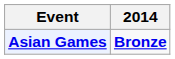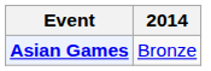Asian Games | 2014: bold -> normal
